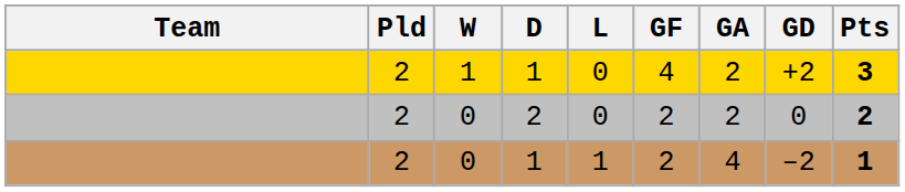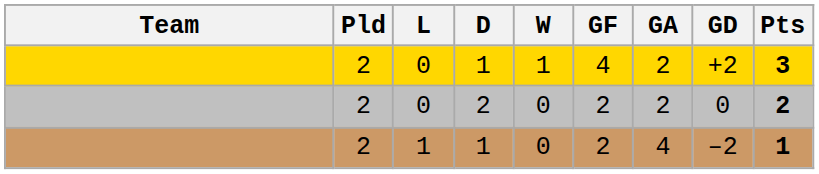columns swapped: W <-> L
